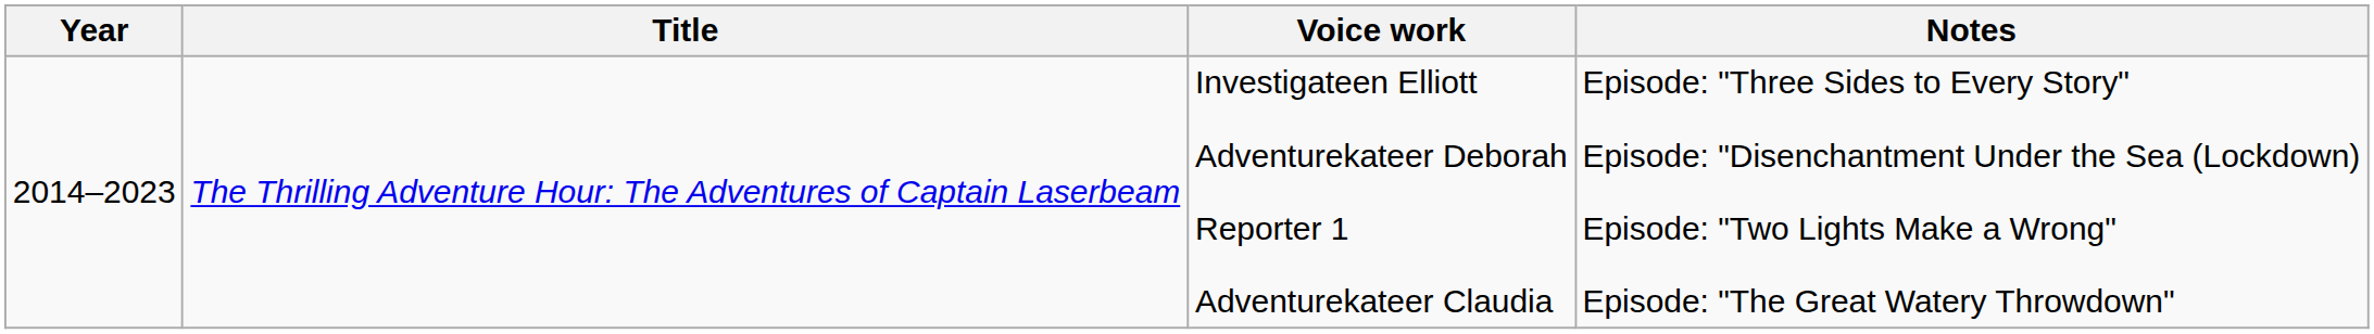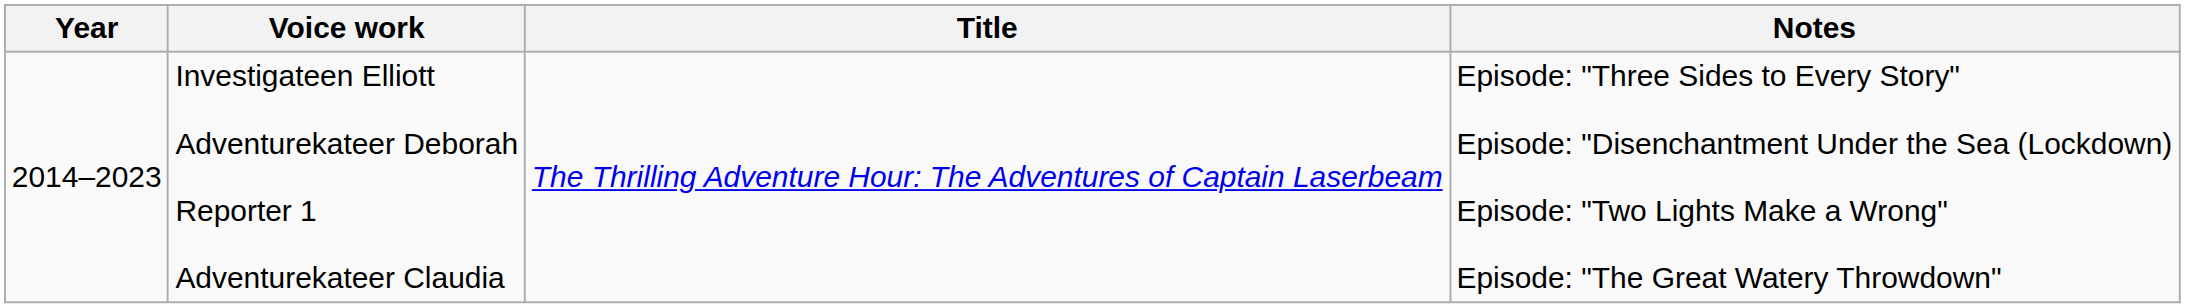columns swapped: Title <-> Voice work
